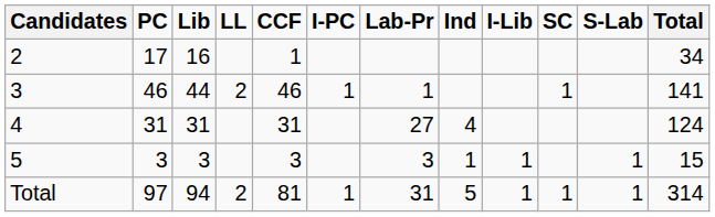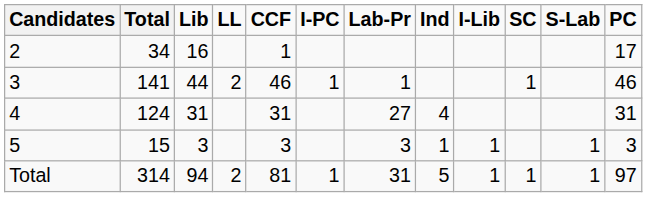columns swapped: PC <-> Total
